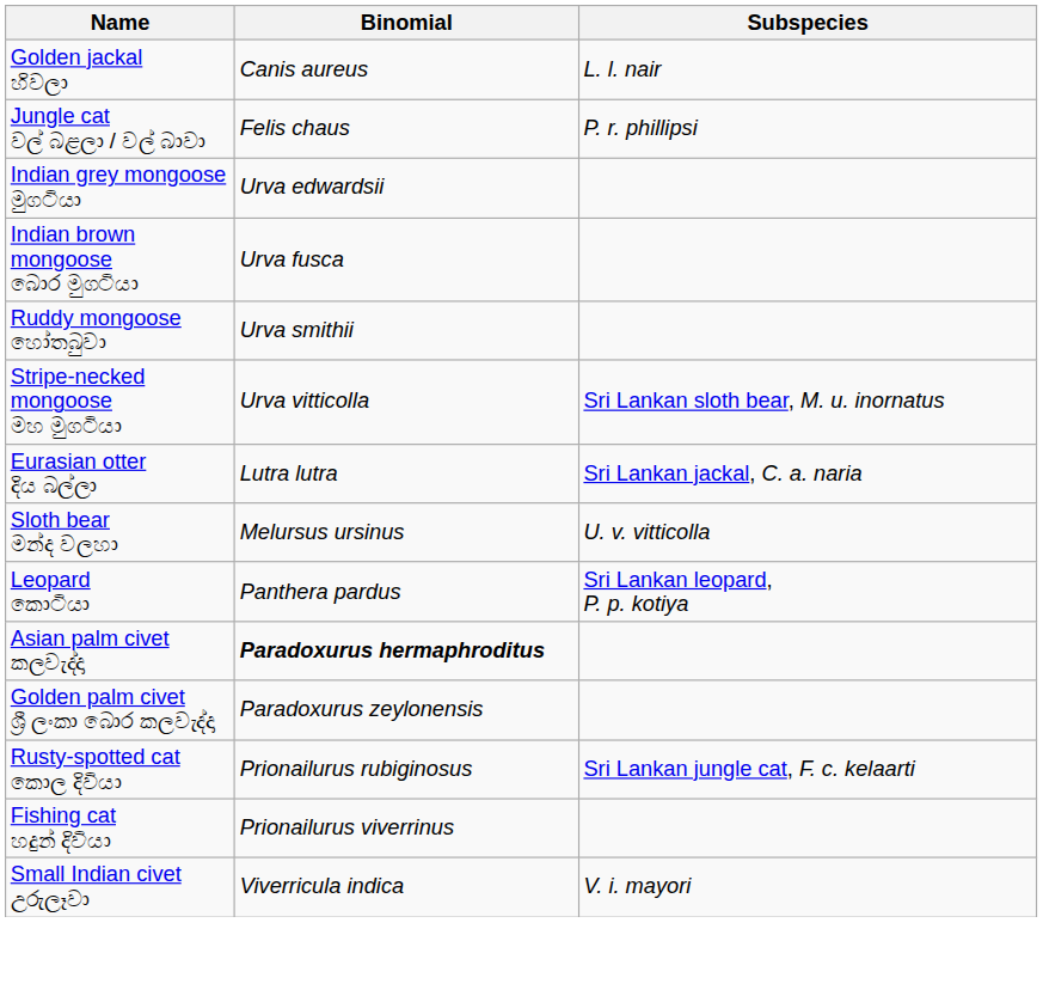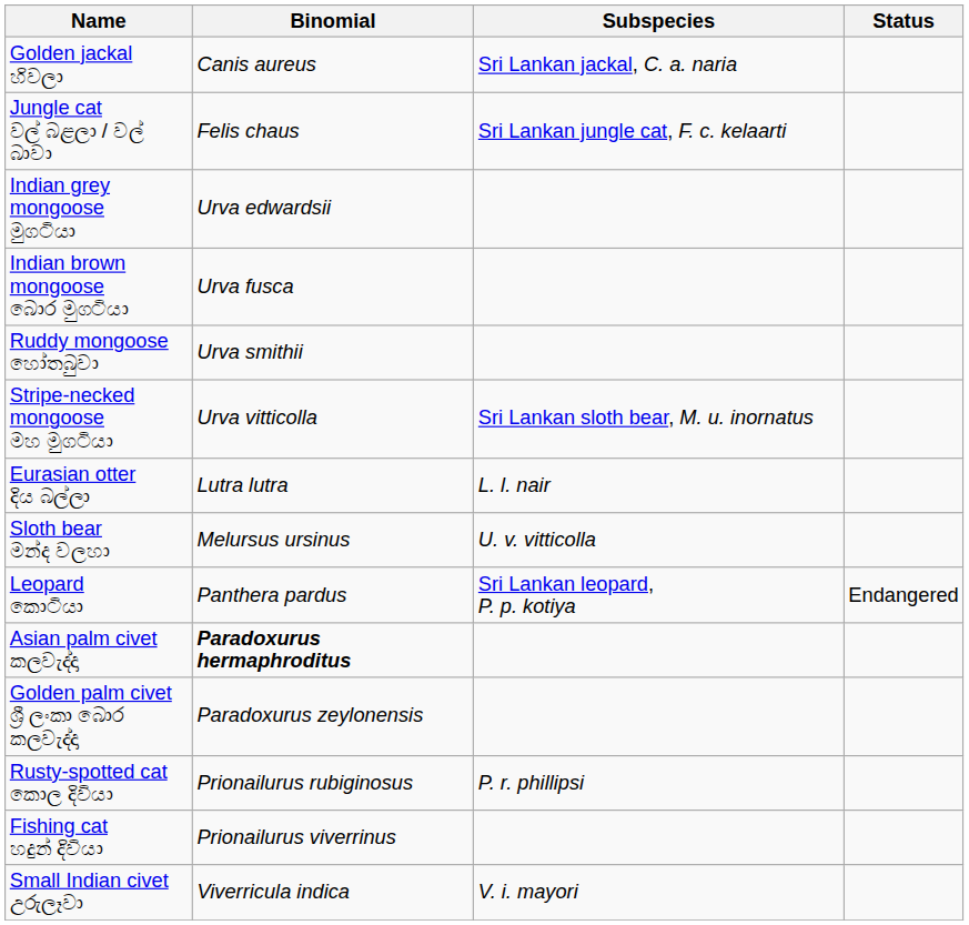+ column: Status | Endangered
Golden jackal හිවලා | Subspecies: L. l. nair -> Sri Lankan jackal, C. a. naria
Jungle cat වල් බළලා / වල් බාවා | Subspecies: P. r. phillipsi -> Sri Lankan jungle cat, F. c. kelaarti
Eurasian otter දිය බල්ලා | Subspecies: Sri Lankan jackal, C. a. naria -> L. l. nair
Rusty-spotted cat කොල දිවියා | Subspecies: Sri Lankan jungle cat, F. c. kelaarti -> P. r. phillipsi
